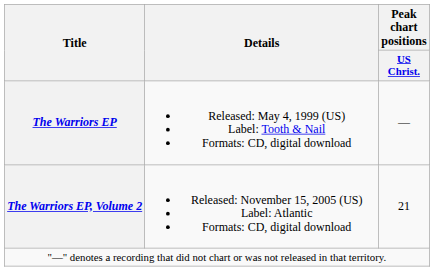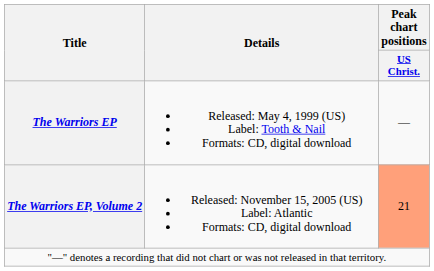The Warriors EP, Volume 2 | Peak chart positions / US Christ.: no background -> lightsalmon background
